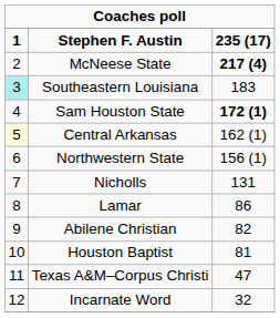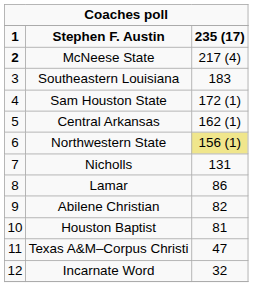McNeese State | column 1: normal -> bold
McNeese State | column 3: bold -> normal
Southeastern Louisiana | column 1: paleturquoise background -> no background
Sam Houston State | column 3: bold -> normal
Central Arkansas | column 1: lightyellow background -> no background
Northwestern State | column 3: no background -> khaki background
